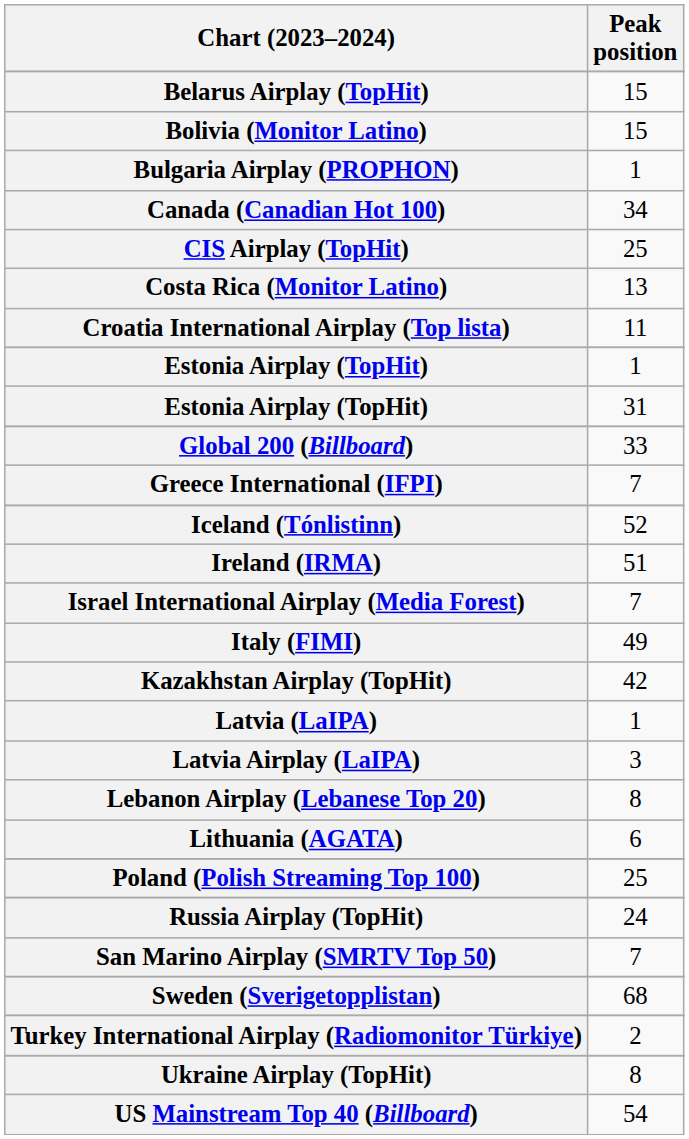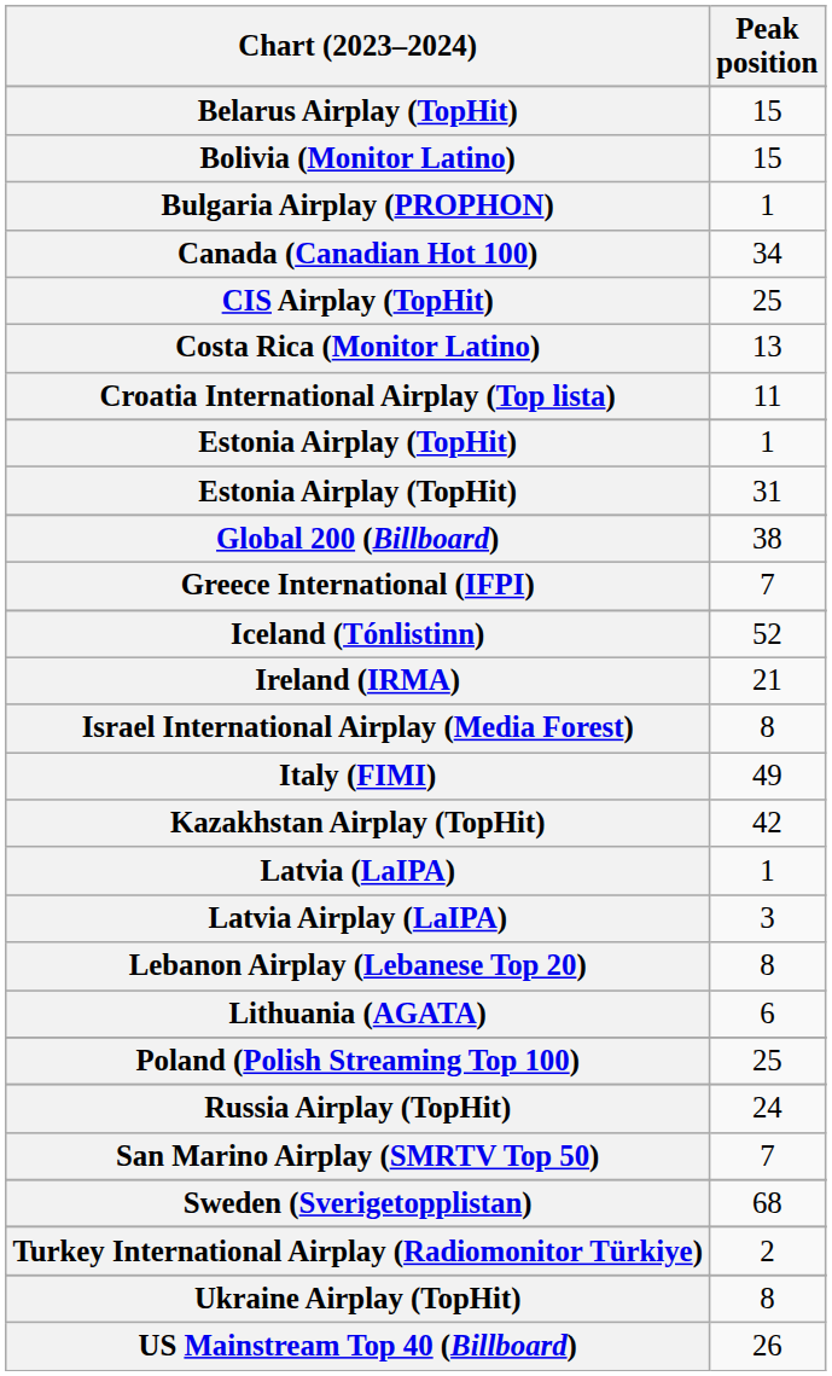row 11 | Peak position: 33 -> 38
row 14 | Peak position: 51 -> 21
row 15 | Peak position: 7 -> 8
row 28 | Peak position: 54 -> 26
